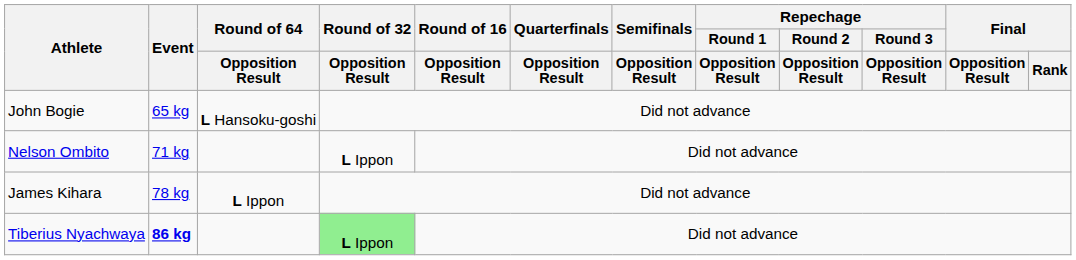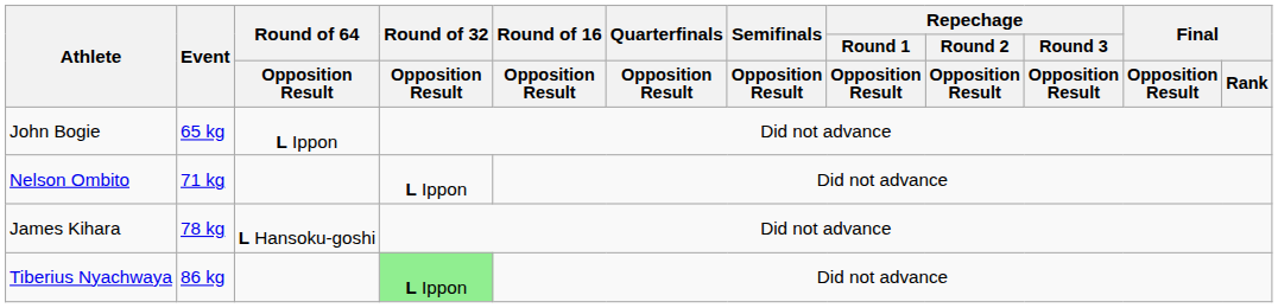John Bogie | Round of 64 / Opposition Result: L Hansoku-goshi -> L Ippon
James Kihara | Round of 64 / Opposition Result: L Ippon -> L Hansoku-goshi
Tiberius Nyachwaya | Event: bold -> normal
